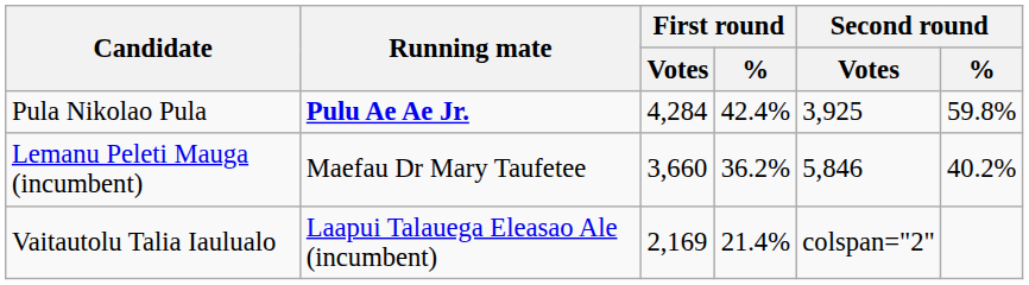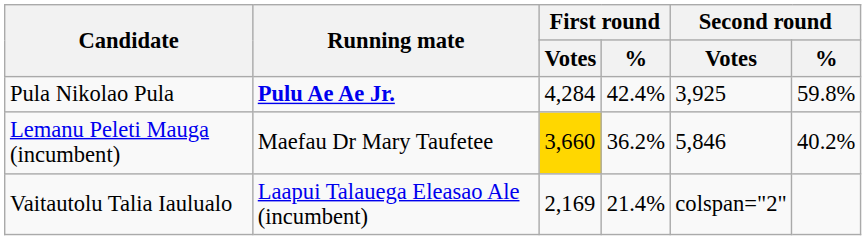Lemanu Peleti Mauga (incumbent) | First round / Votes: no background -> gold background
